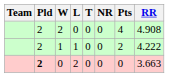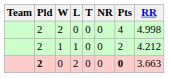row 2 | RR: 4.908 -> 4.998
row 3 | RR: 4.222 -> 4.212
row 4 | Pts: normal -> bold
